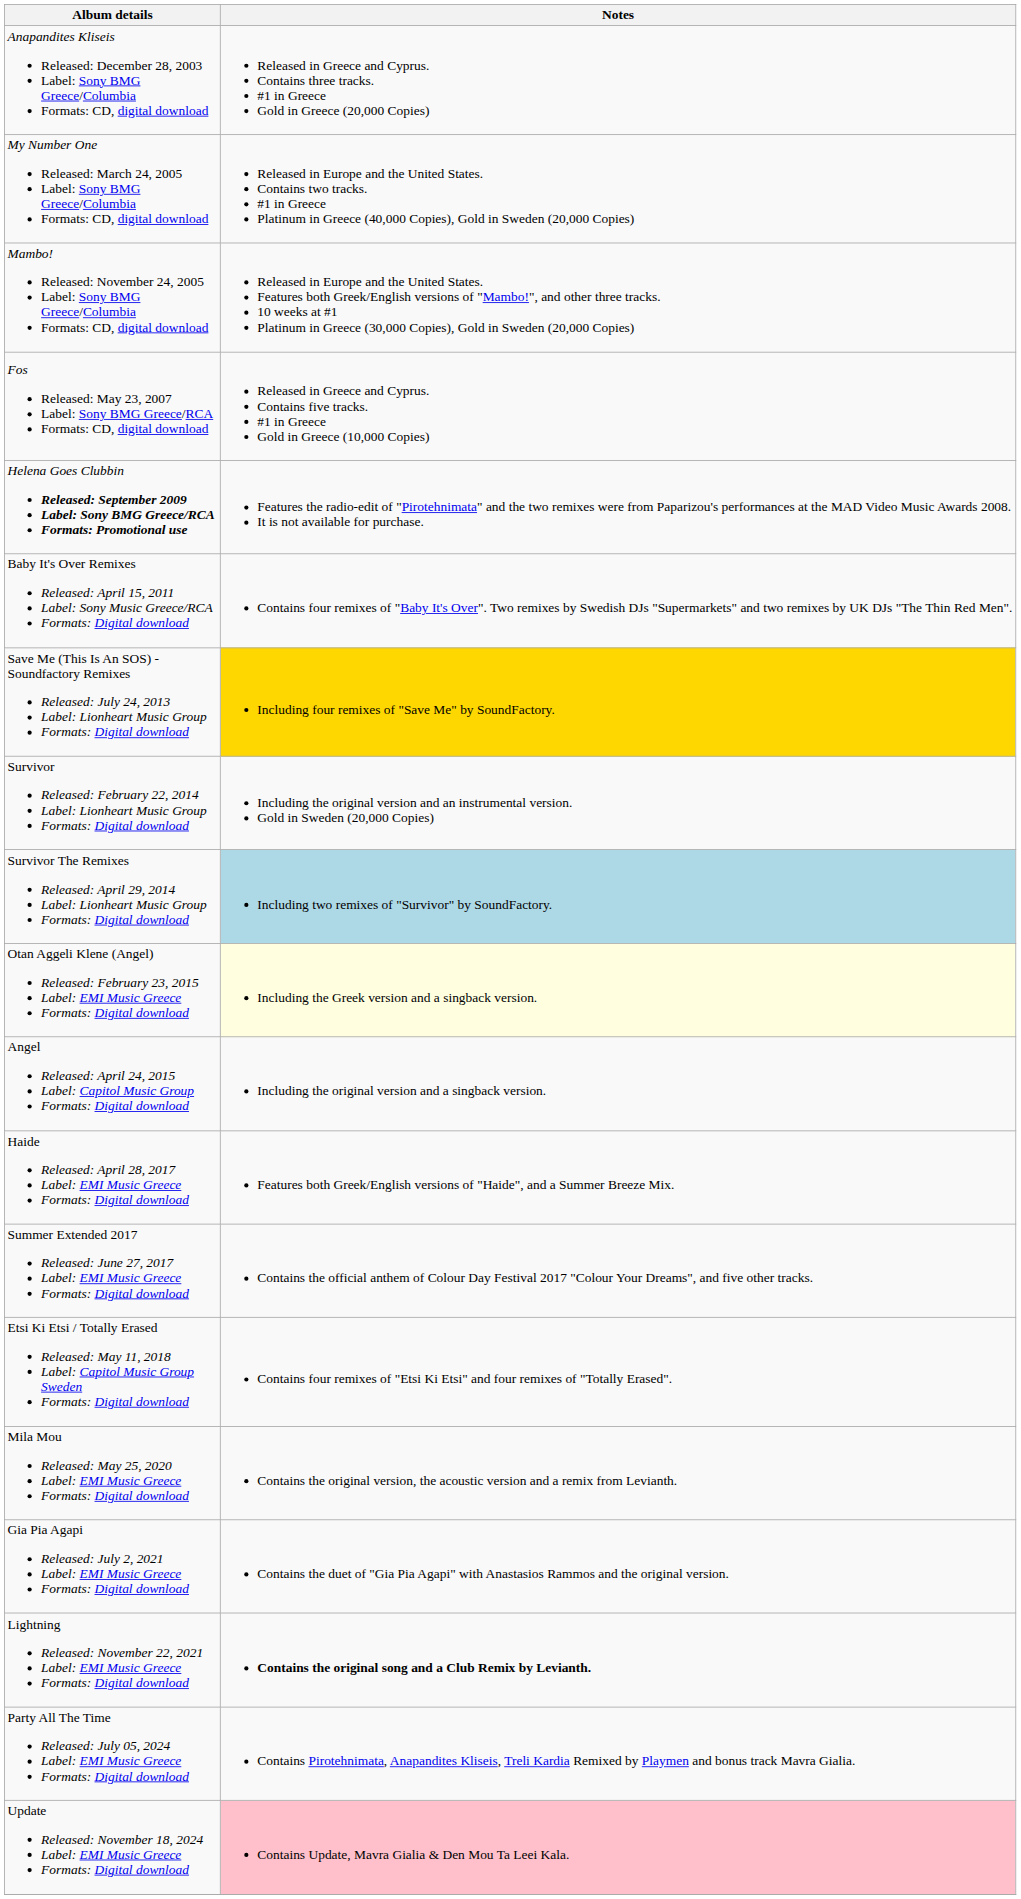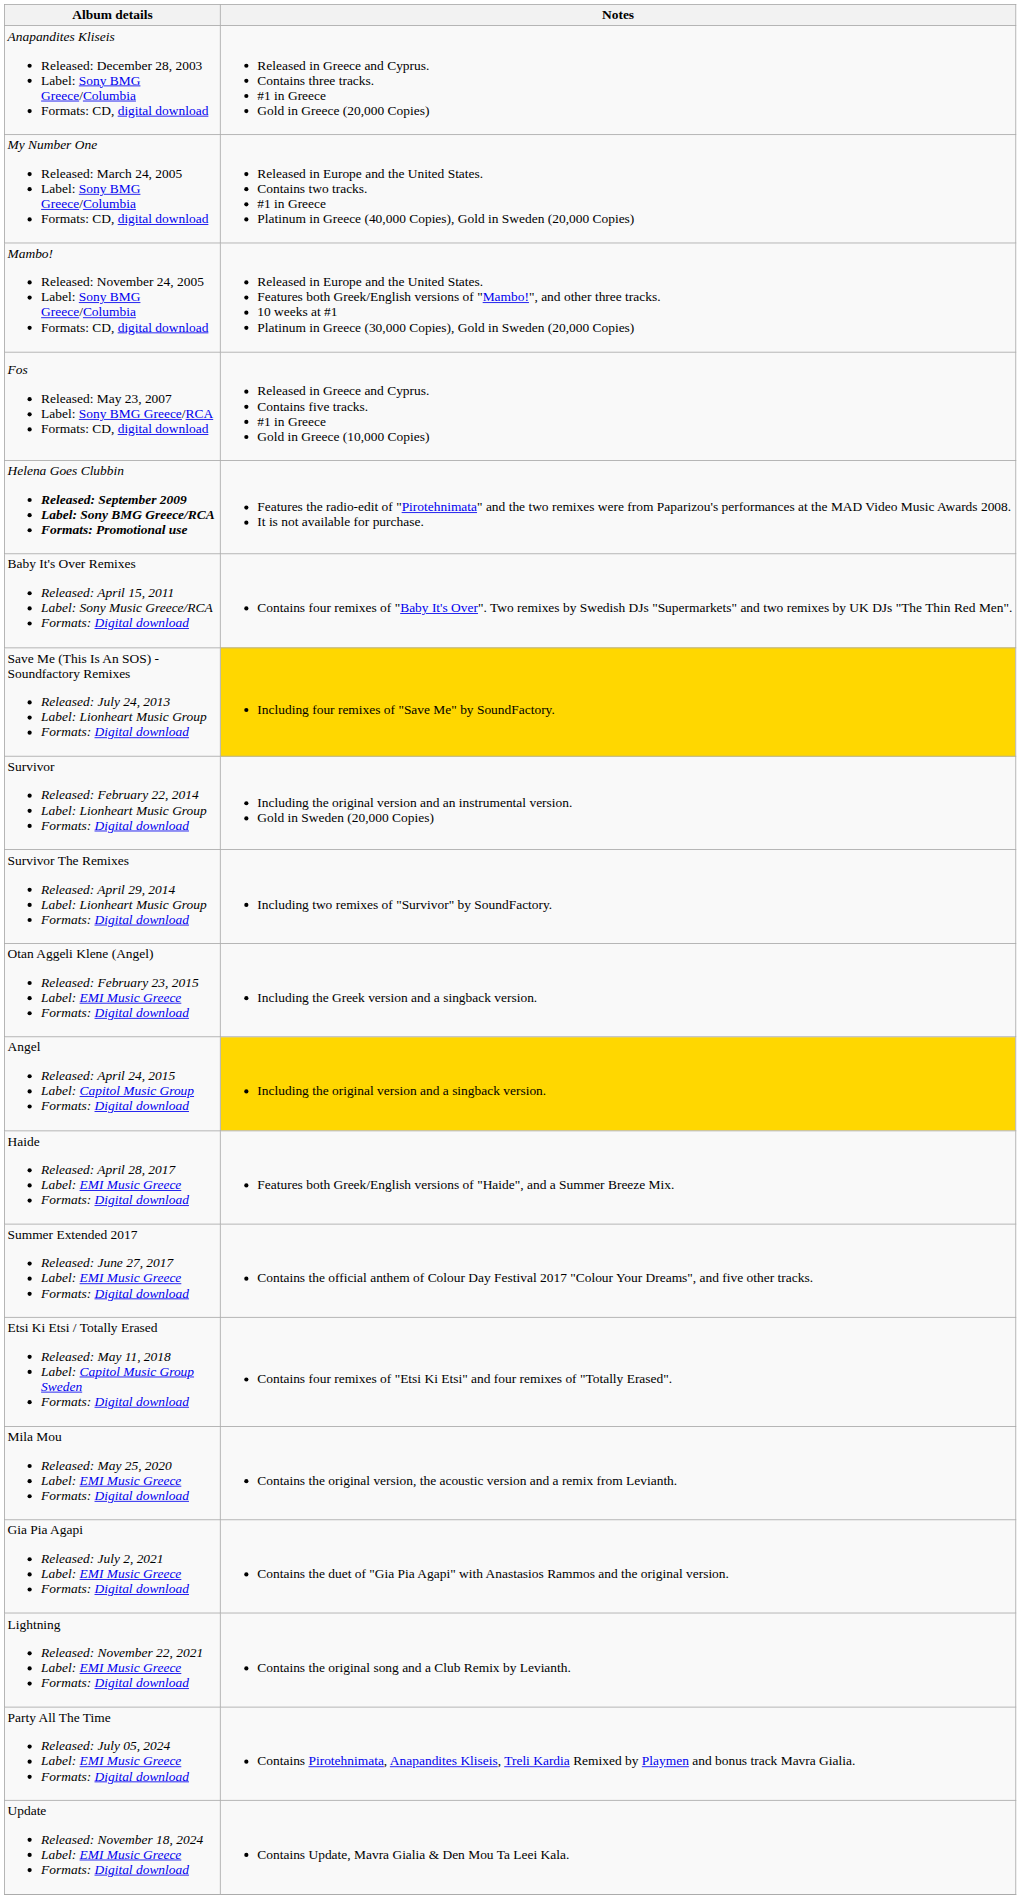row 10 | Notes: lightblue background -> no background
row 11 | Notes: lightyellow background -> no background
row 12 | Notes: no background -> gold background
row 18 | Notes: bold -> normal
row 20 | Notes: pink background -> no background
